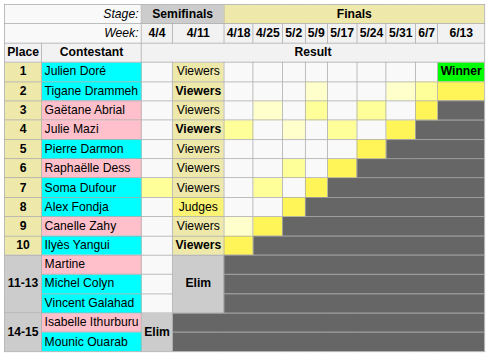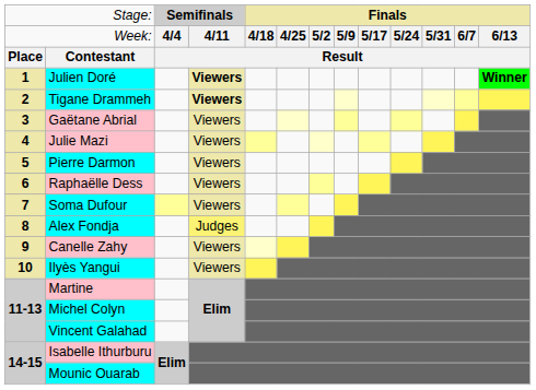Julien Doré | column 4: normal -> bold
Julie Mazi | column 4: bold -> normal
Ilyès Yangui | column 4: bold -> normal
